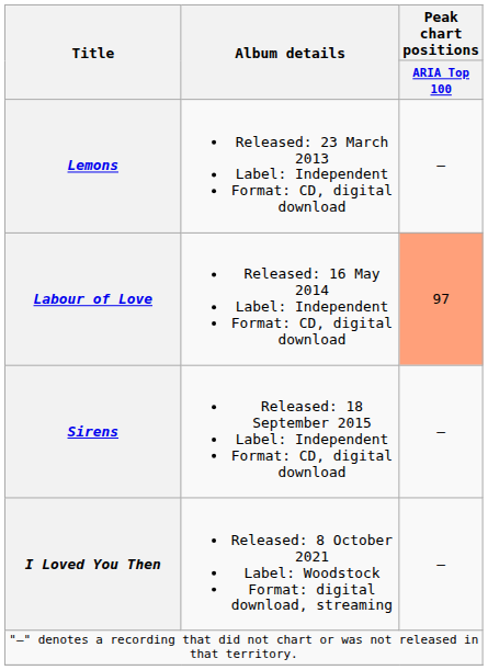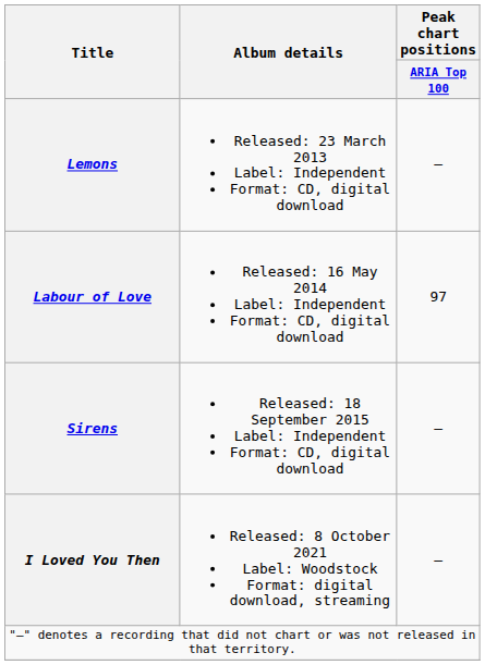Labour of Love | Peak chart positions / ARIA Top 100: lightsalmon background -> no background
